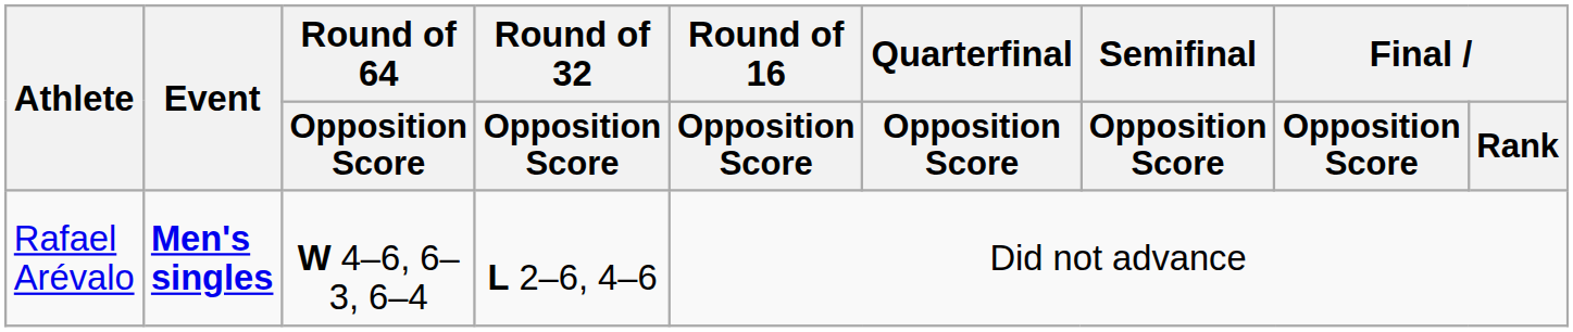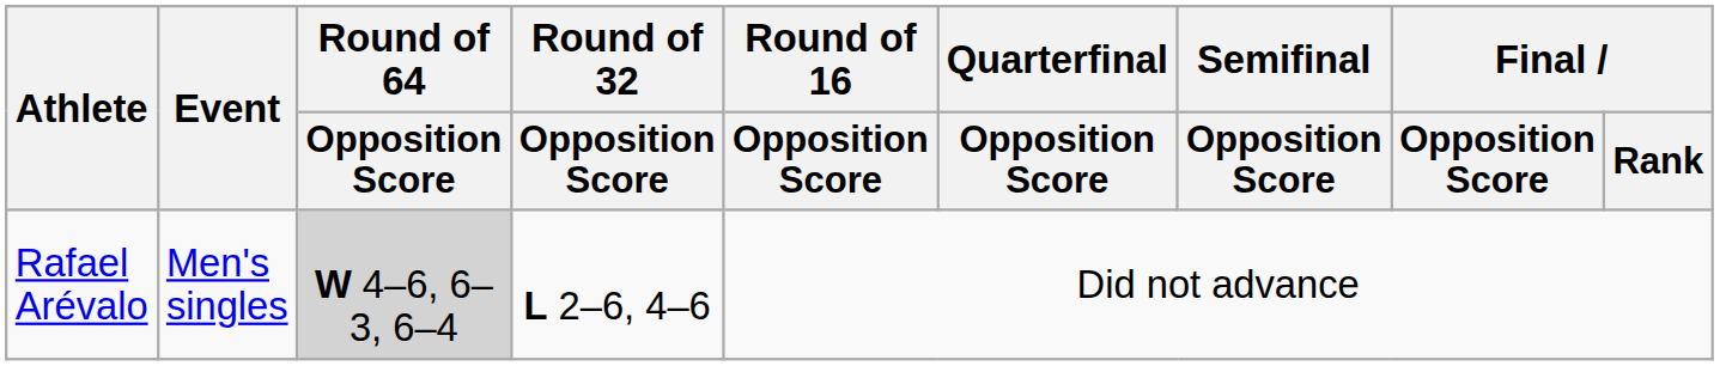Rafael Arévalo | Event: bold -> normal
Rafael Arévalo | Round of 64 / Opposition Score: no background -> lightgrey background
